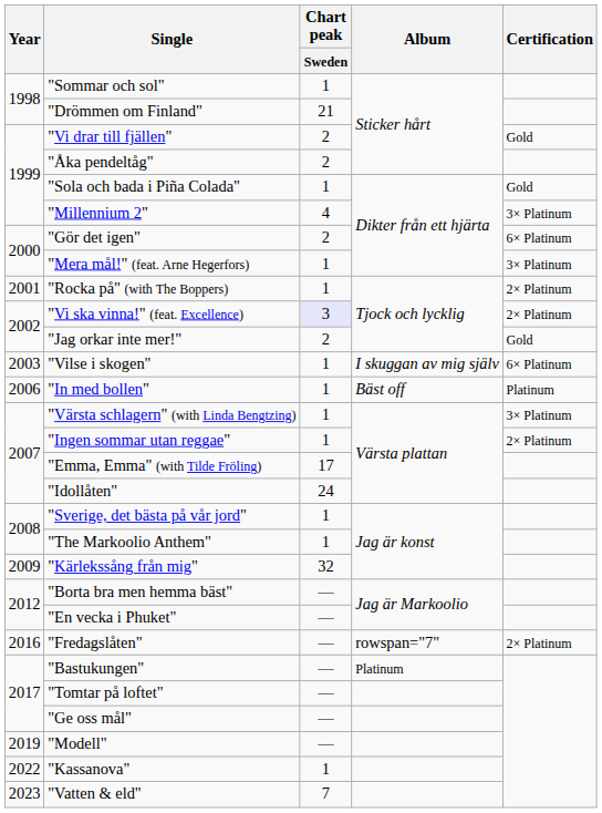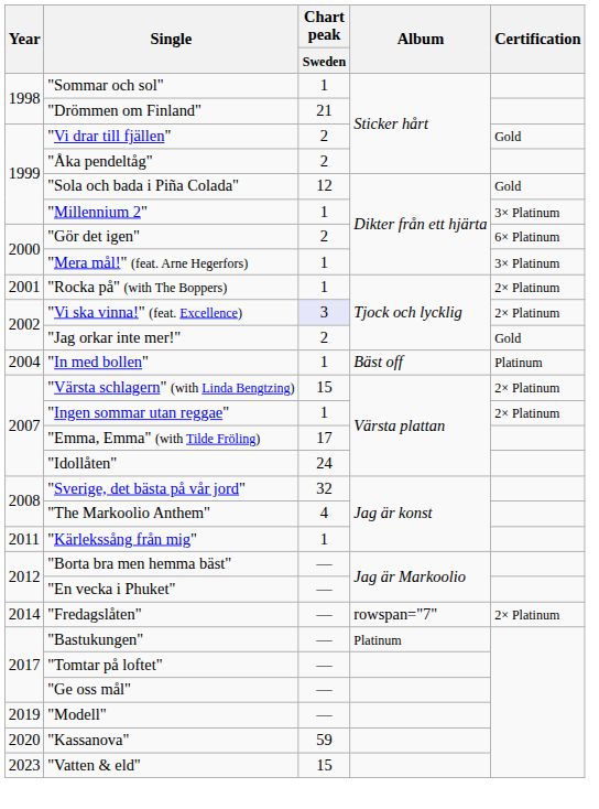"Sola och bada i Piña Colada" | Chart peak / Sweden: 1 -> 12
"Millennium 2" | Chart peak / Sweden: 4 -> 1
- row: 2003 | "Vilse i skogen" | 1 | I skuggan av mig själv | 6× Platinum
"In med bollen" | Year: 2006 -> 2004
"Värsta schlagern" (with Linda Bengtzing) | Chart peak / Sweden: 1 -> 15
"Värsta schlagern" (with Linda Bengtzing) | Certification: 3× Platinum -> 2× Platinum
"Sverige, det bästa på vår jord" | Chart peak / Sweden: 1 -> 32
"The Markoolio Anthem" | Chart peak / Sweden: 1 -> 4
"Kärlekssång från mig" | Year: 2009 -> 2011
"Kärlekssång från mig" | Chart peak / Sweden: 32 -> 1
"Fredagslåten" | Year: 2016 -> 2014
"Kassanova" | Year: 2022 -> 2020
"Kassanova" | Chart peak / Sweden: 1 -> 59
"Vatten & eld" | Chart peak / Sweden: 7 -> 15
